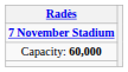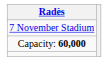7 November Stadium | Radès: bold -> normal
